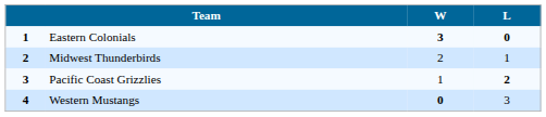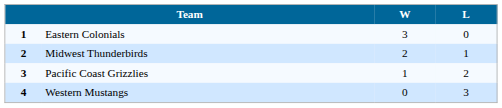Eastern Colonials | W: bold -> normal
Eastern Colonials | L: bold -> normal
Pacific Coast Grizzlies | L: bold -> normal
Western Mustangs | W: bold -> normal
